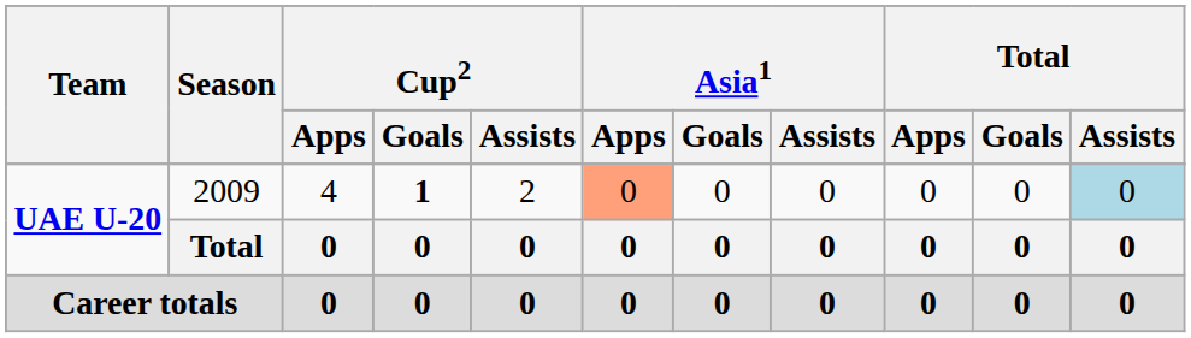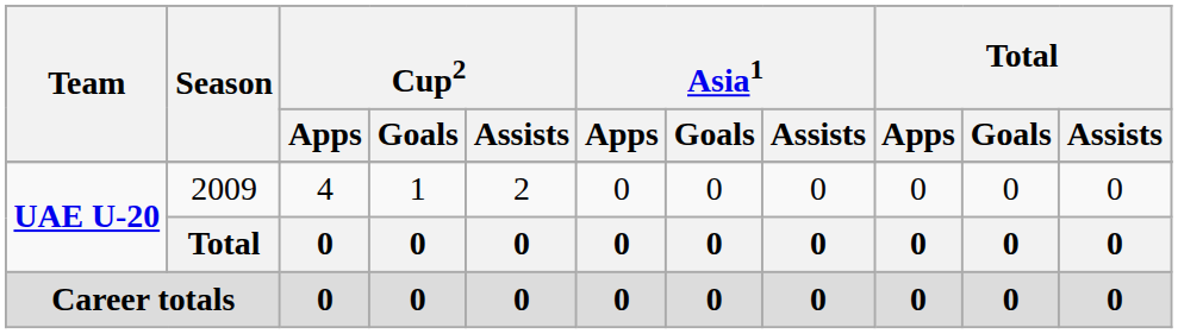UAE U-20 / 2009 | Cup2 / Goals: bold -> normal
UAE U-20 / 2009 | Asia1 / Apps: lightsalmon background -> no background
UAE U-20 / 2009 | Total / Assists: lightblue background -> no background
